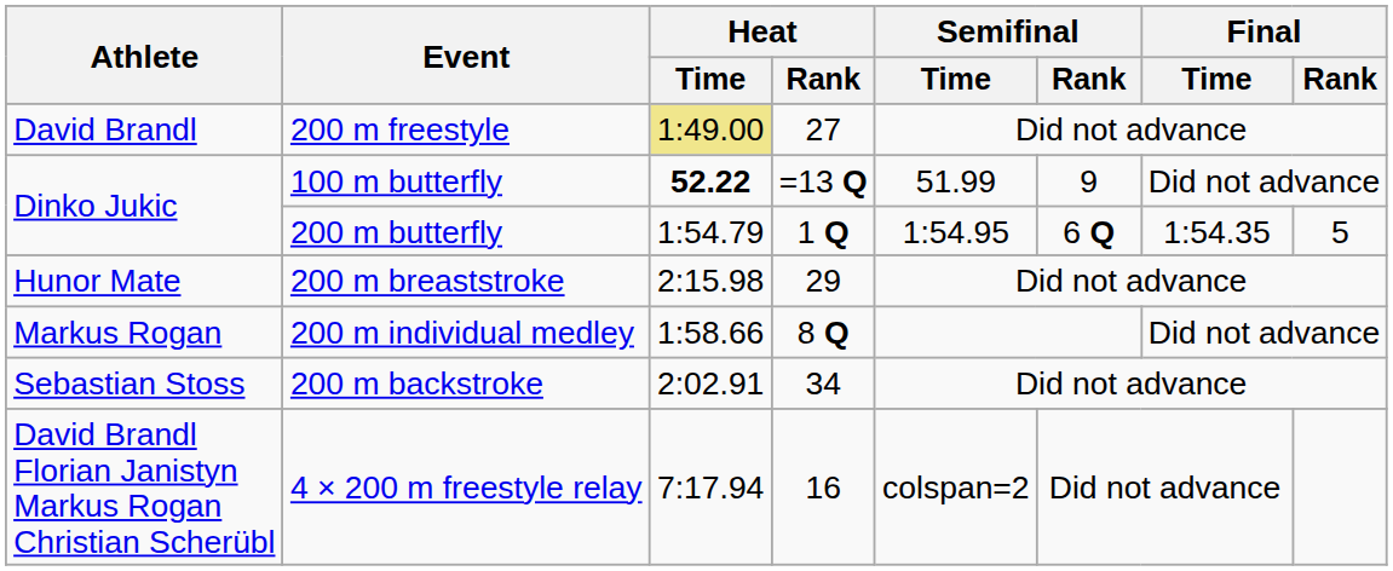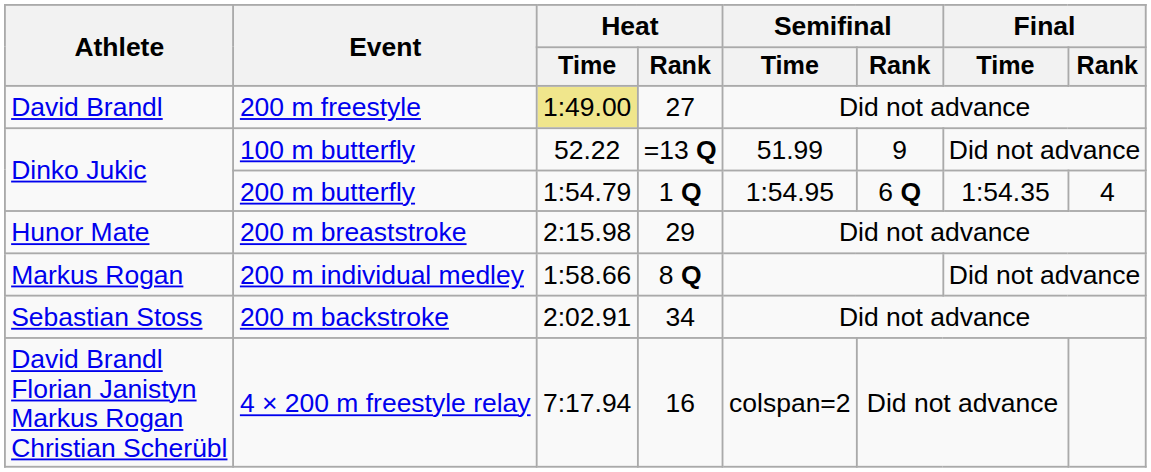100 m butterfly | Heat / Time: bold -> normal
200 m butterfly | Final / Rank: 5 -> 4
